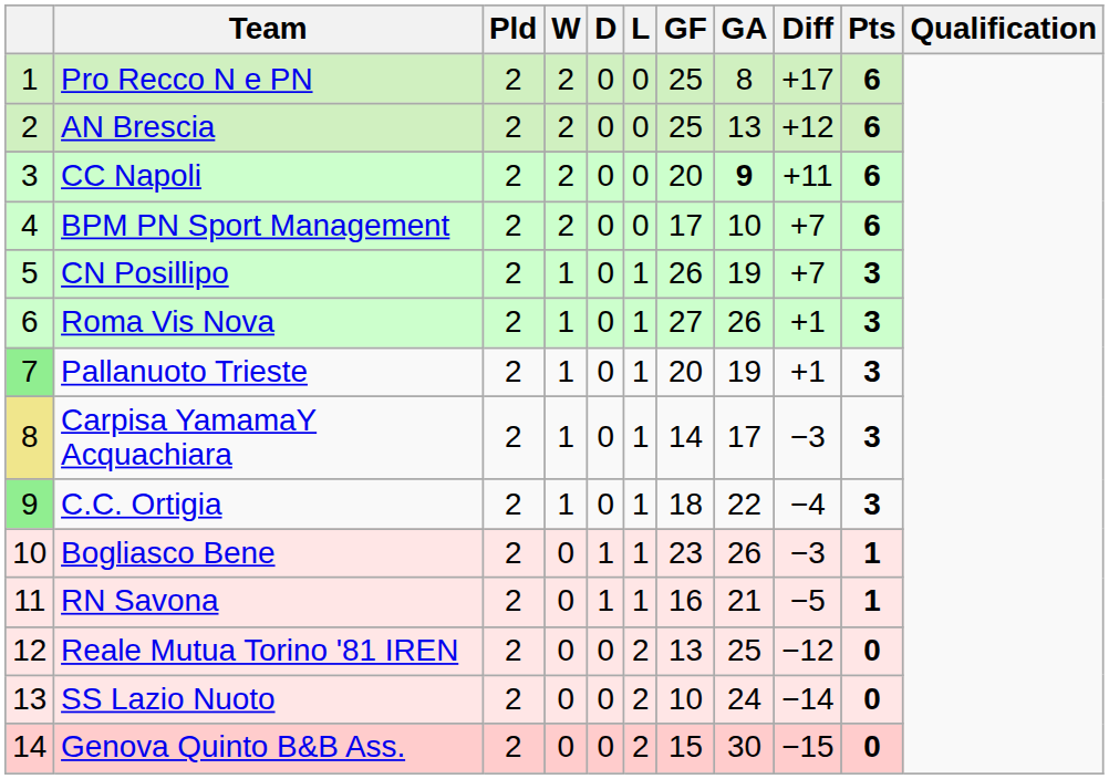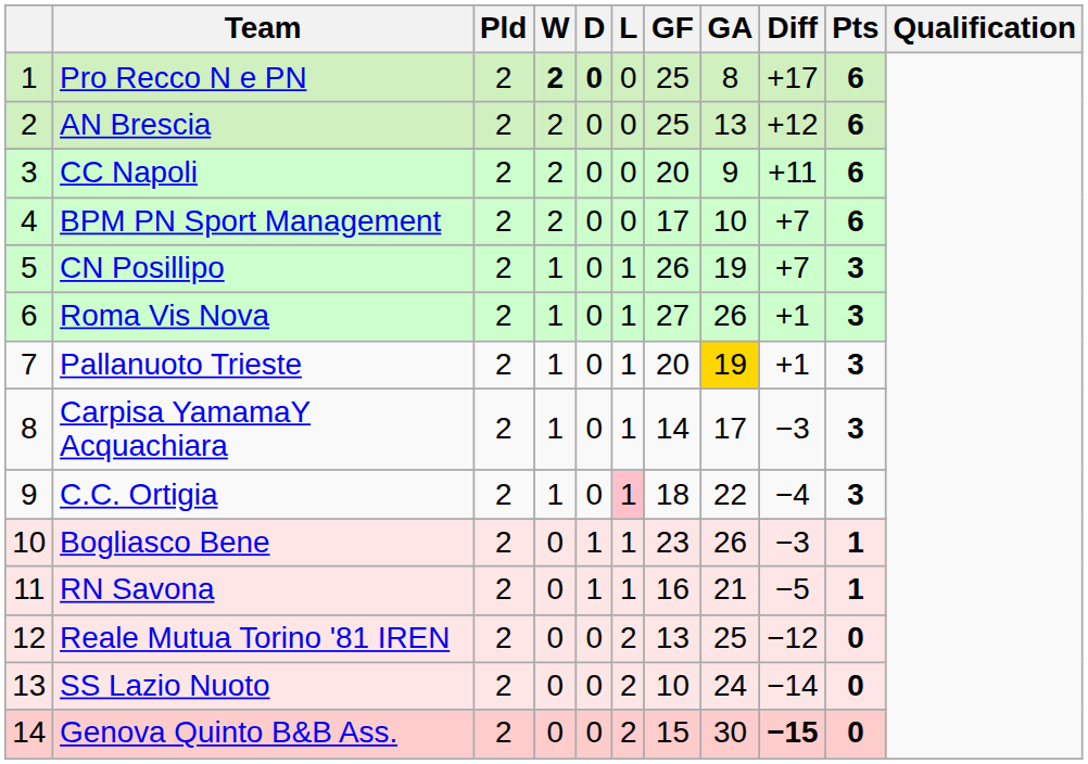Pro Recco N e PN | W: normal -> bold
Pro Recco N e PN | D: normal -> bold
CC Napoli | GA: bold -> normal
Pallanuoto Trieste | column 1: lightgreen background -> no background
Pallanuoto Trieste | GA: no background -> gold background
Carpisa YamamaY Acquachiara | column 1: khaki background -> no background
C.C. Ortigia | column 1: lightgreen background -> no background
C.C. Ortigia | L: no background -> pink background
Genova Quinto B&B Ass. | Diff: normal -> bold
